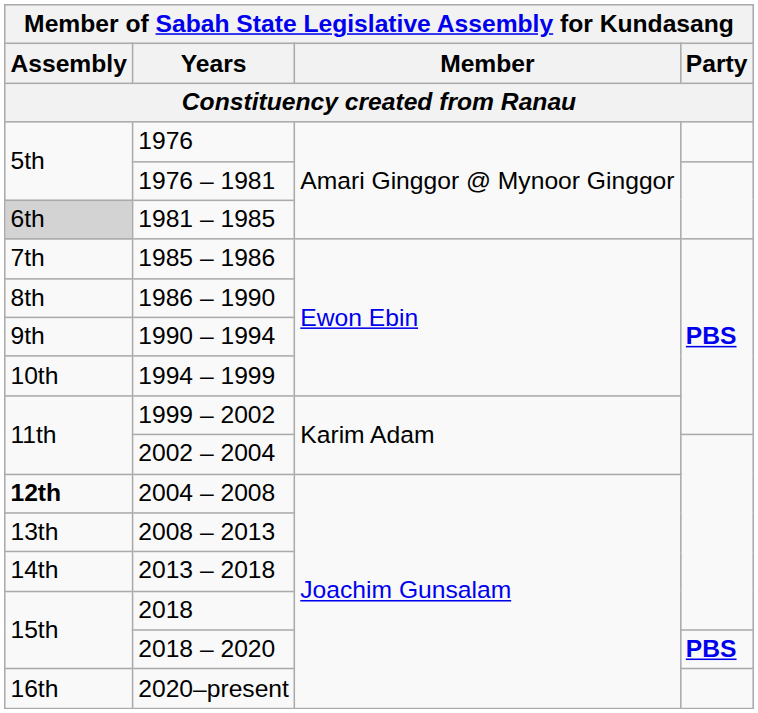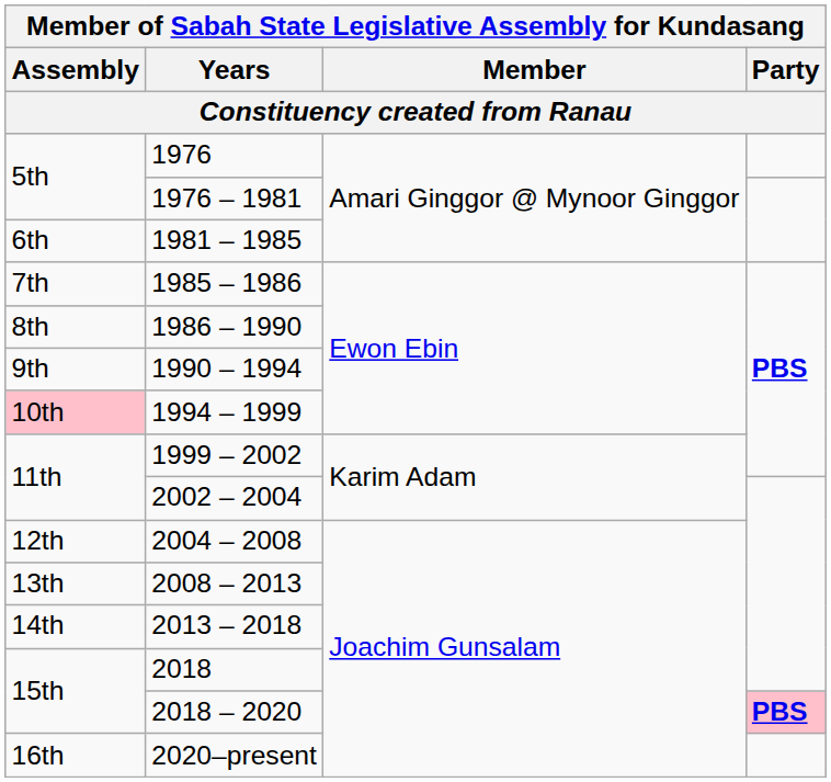1981 – 1985 | Assembly: lightgrey background -> no background
1994 – 1999 | Assembly: no background -> pink background
2004 – 2008 | Assembly: bold -> normal
2018 – 2020 | Party: no background -> pink background
